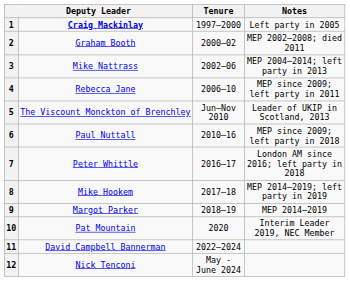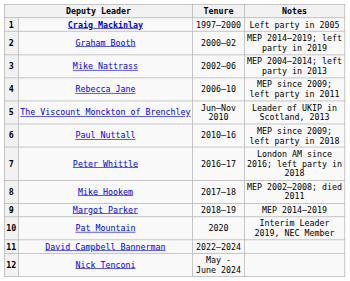2 | Notes: MEP 2002–2008; died 2011 -> MEP 2014–2019; left party in 2019
8 | Notes: MEP 2014–2019; left party in 2019 -> MEP 2002–2008; died 2011
